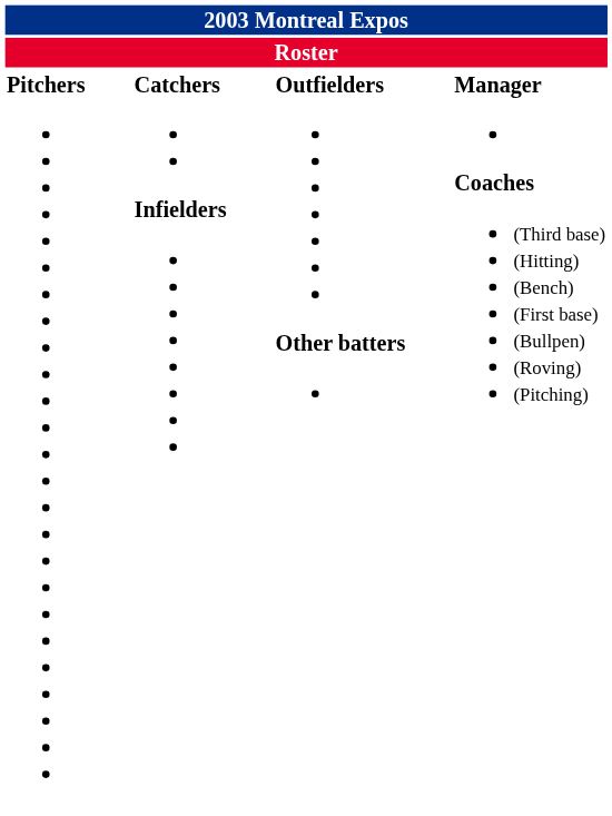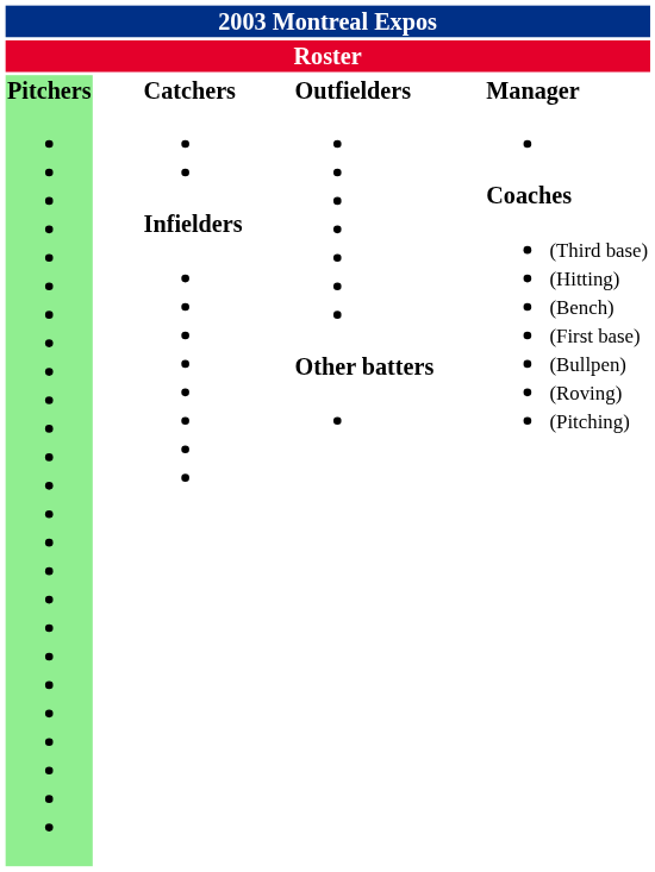Pitchers | column 1: no background -> lightgreen background
